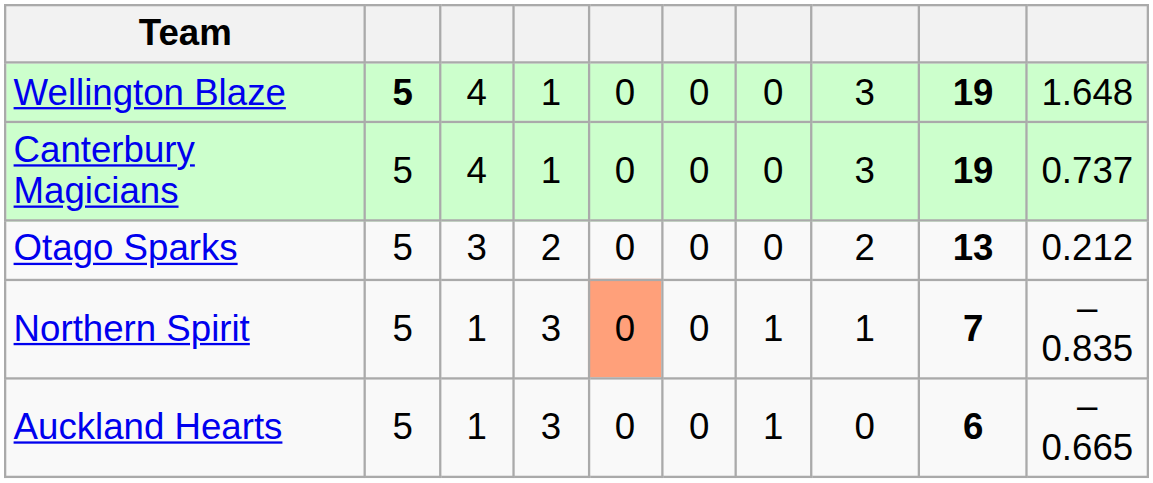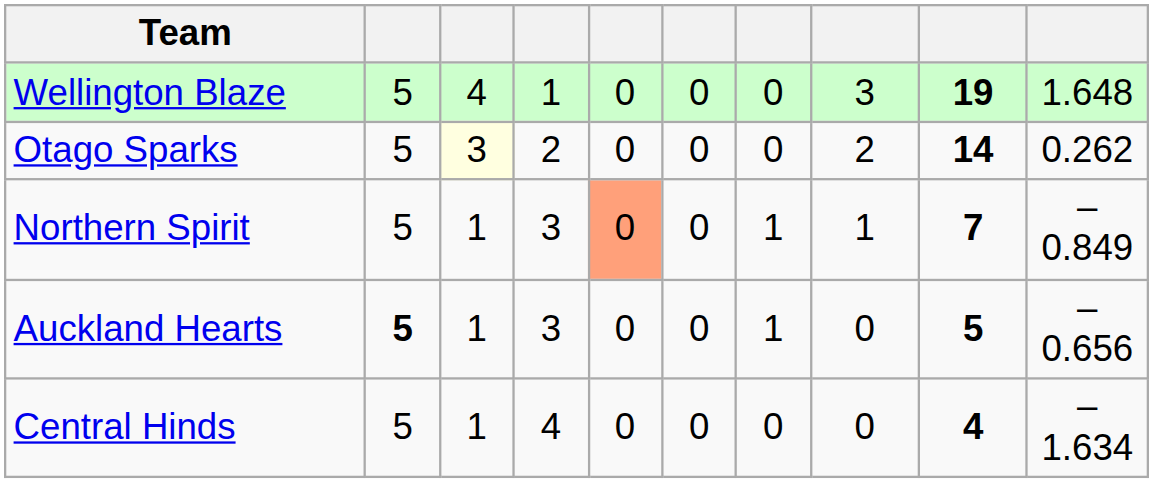Wellington Blaze | column 2: bold -> normal
- row: Canterbury Magicians | 5 | 4 | 1 | 0 | 0 | 0 | 3 | 19 | 0.737
Otago Sparks | column 3: no background -> lightyellow background
Otago Sparks | column 9: 13 -> 14
Otago Sparks | column 10: 0.212 -> 0.262
Northern Spirit | column 10: –0.835 -> –0.849
Auckland Hearts | column 2: normal -> bold
Auckland Hearts | column 9: 6 -> 5
Auckland Hearts | column 10: –0.665 -> –0.656
+ row: Central Hinds | 5 | 1 | 4 | 0 | 0 | 0 | 0 | 4 | –1.634
